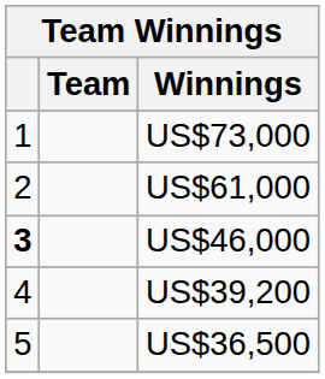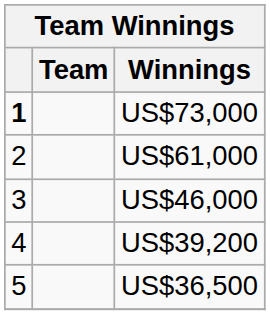US$73,000 | column 1: normal -> bold
US$46,000 | column 1: bold -> normal
